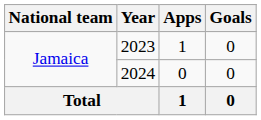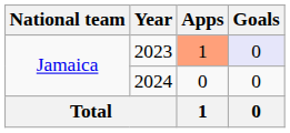2023 | Apps: no background -> lightsalmon background
2023 | Goals: no background -> lavender background
